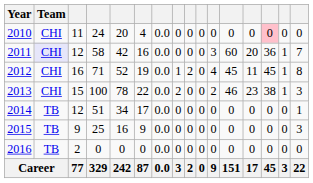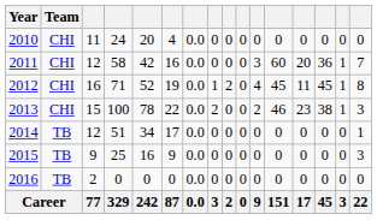2010 | column 14: pink background -> no background
2011 | Team: lavender background -> no background
